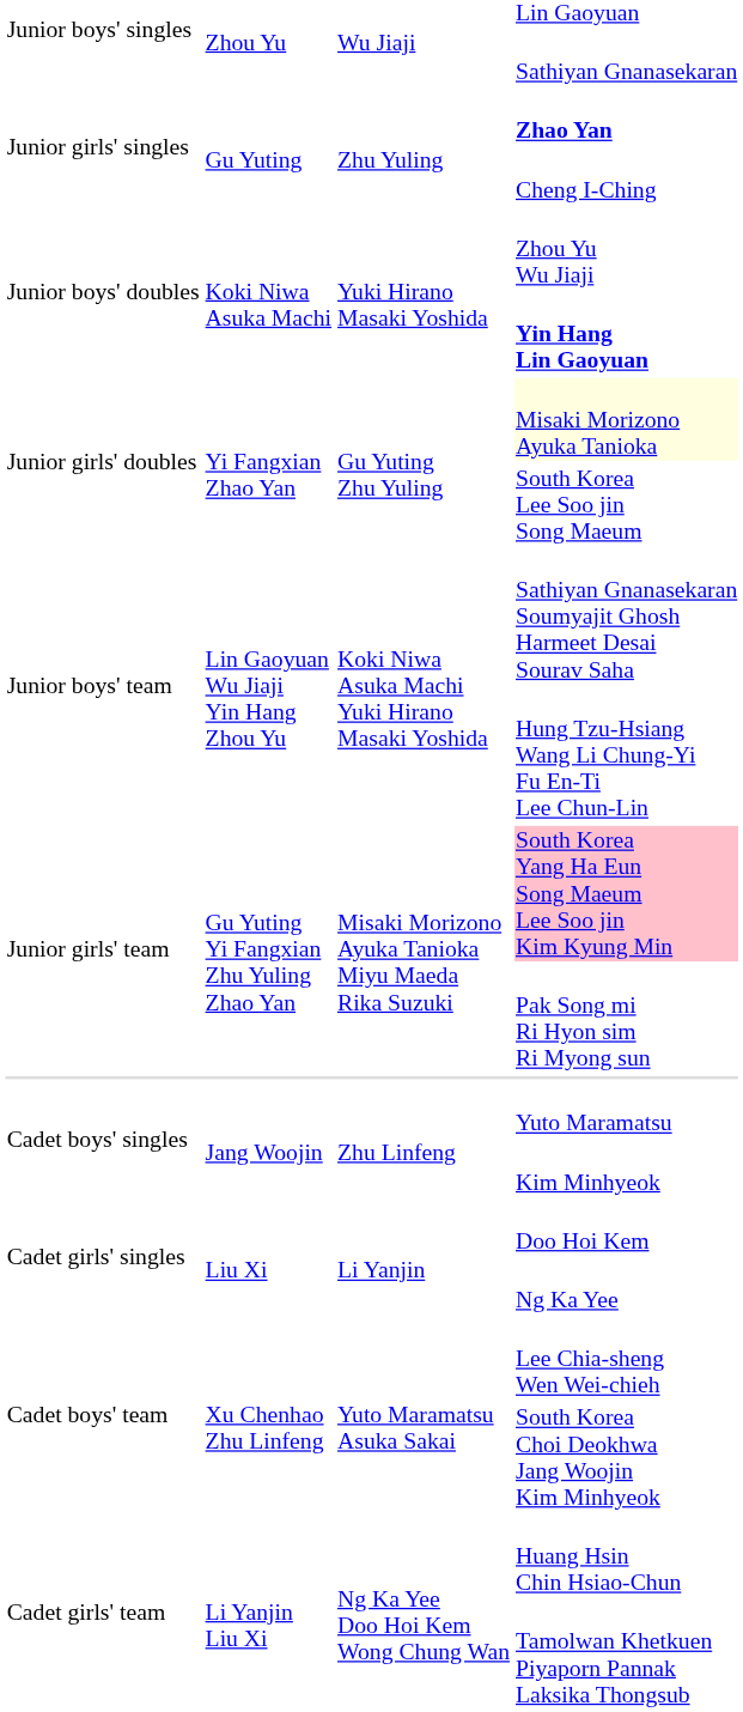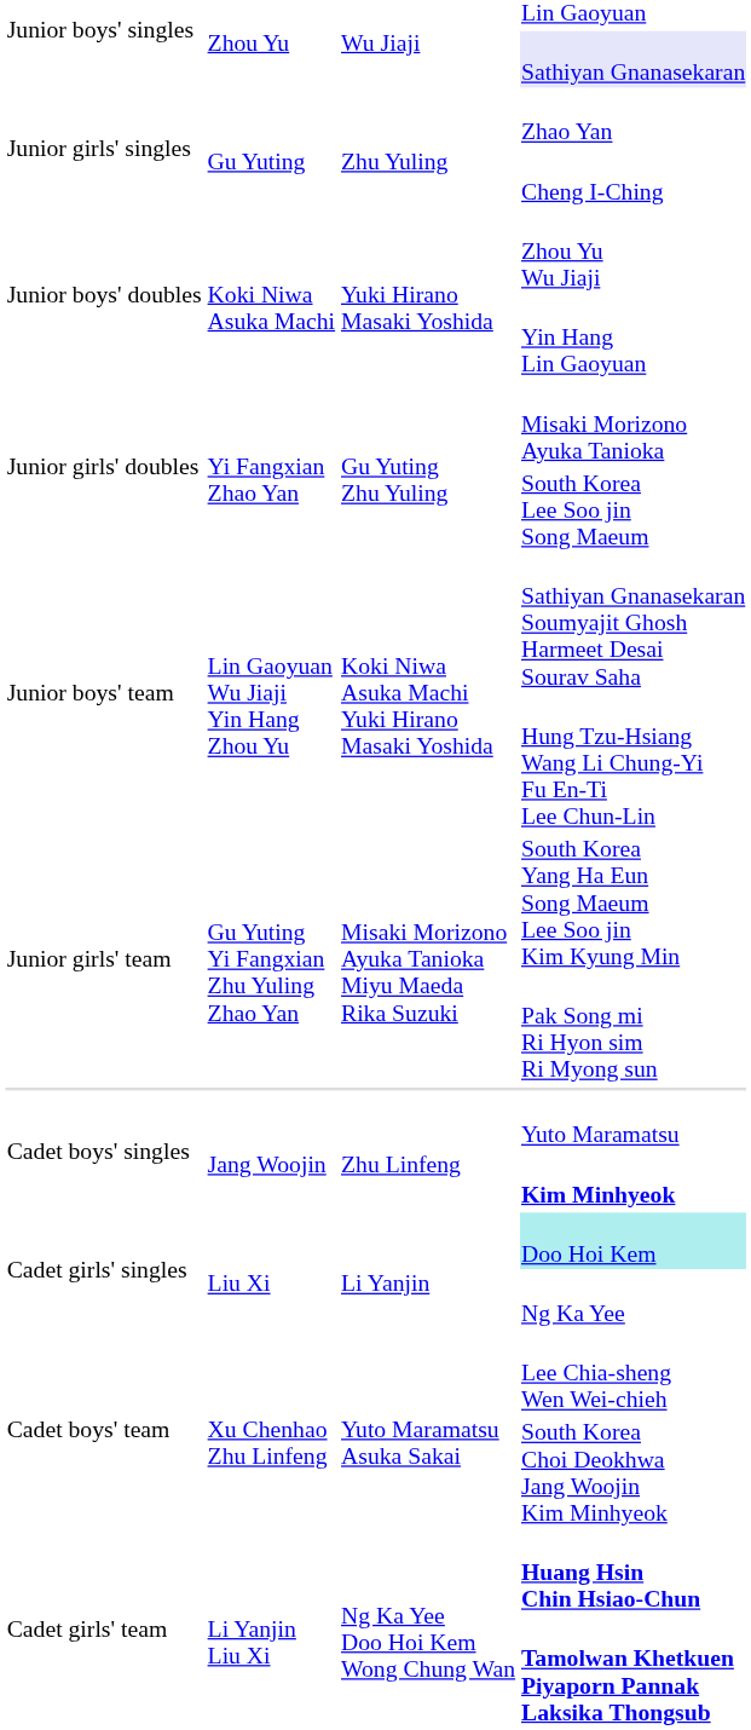Sathiyan Gnanasekaran | column 4: no background -> lavender background
Zhao Yan | column 4: bold -> normal
Yin Hang Lin Gaoyuan | column 4: bold -> normal
Misaki Morizono Ayuka Tanioka | column 4: lightyellow background -> no background
South Korea Yang Ha Eun Song Maeum Lee Soo jin Kim Kyung Min | column 4: pink background -> no background
Kim Minhyeok | column 4: normal -> bold
Doo Hoi Kem | column 4: no background -> paleturquoise background
Huang Hsin Chin Hsiao-Chun | column 4: normal -> bold
Tamolwan Khetkuen Piyaporn Pannak Laksika Thongsub | column 4: normal -> bold
